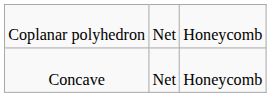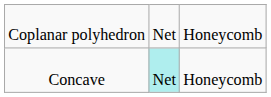Concave | column 2: no background -> paleturquoise background
